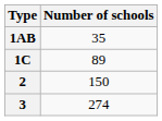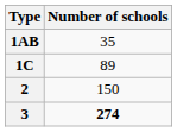3 | Number of schools: normal -> bold
